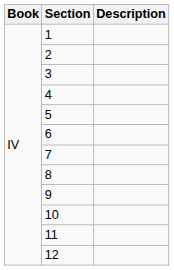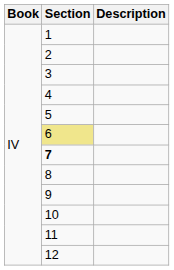6 | Section: no background -> khaki background
7 | Section: normal -> bold
